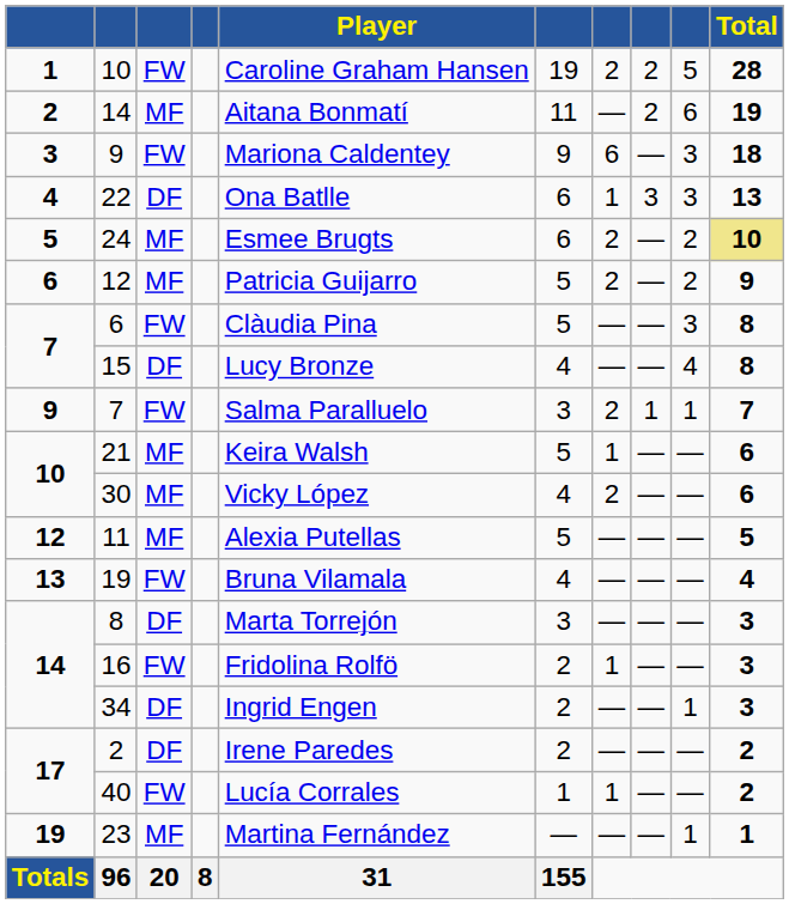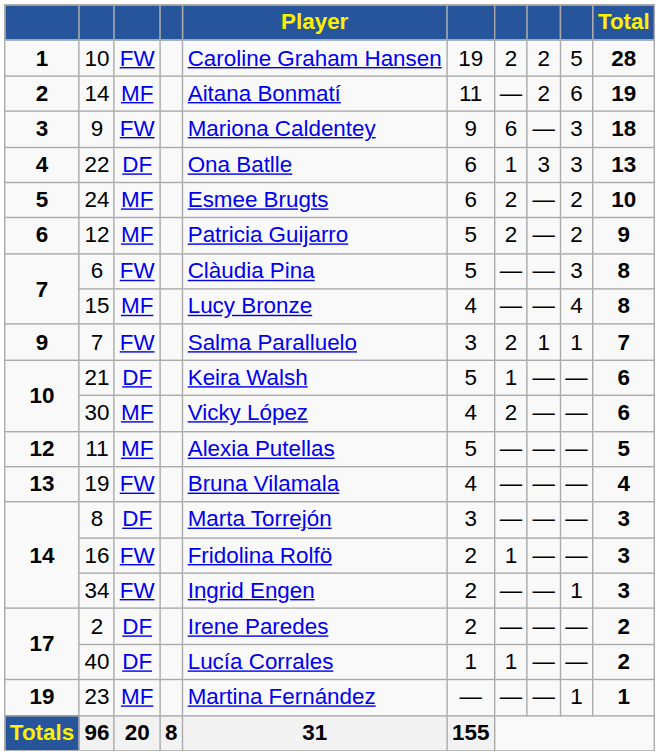24 | Total: khaki background -> no background
15 | column 3: DF -> MF
21 | column 3: MF -> DF
34 | column 3: DF -> FW
40 | column 3: FW -> DF
